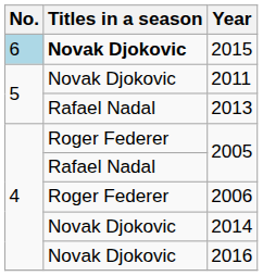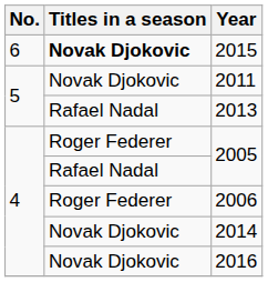2015 | No.: lightblue background -> no background
